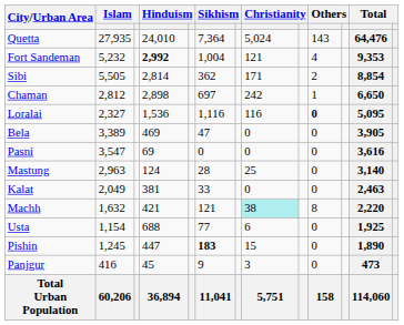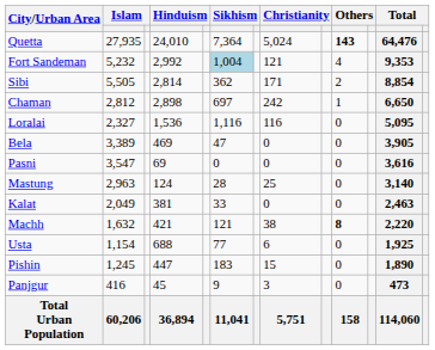Quetta | column 10: normal -> bold
Fort Sandeman | column 4: bold -> normal
Fort Sandeman | column 6: no background -> lightblue background
Loralai | column 10: bold -> normal
Machh | column 8: paleturquoise background -> no background
Machh | column 10: normal -> bold
Pishin | column 6: bold -> normal
